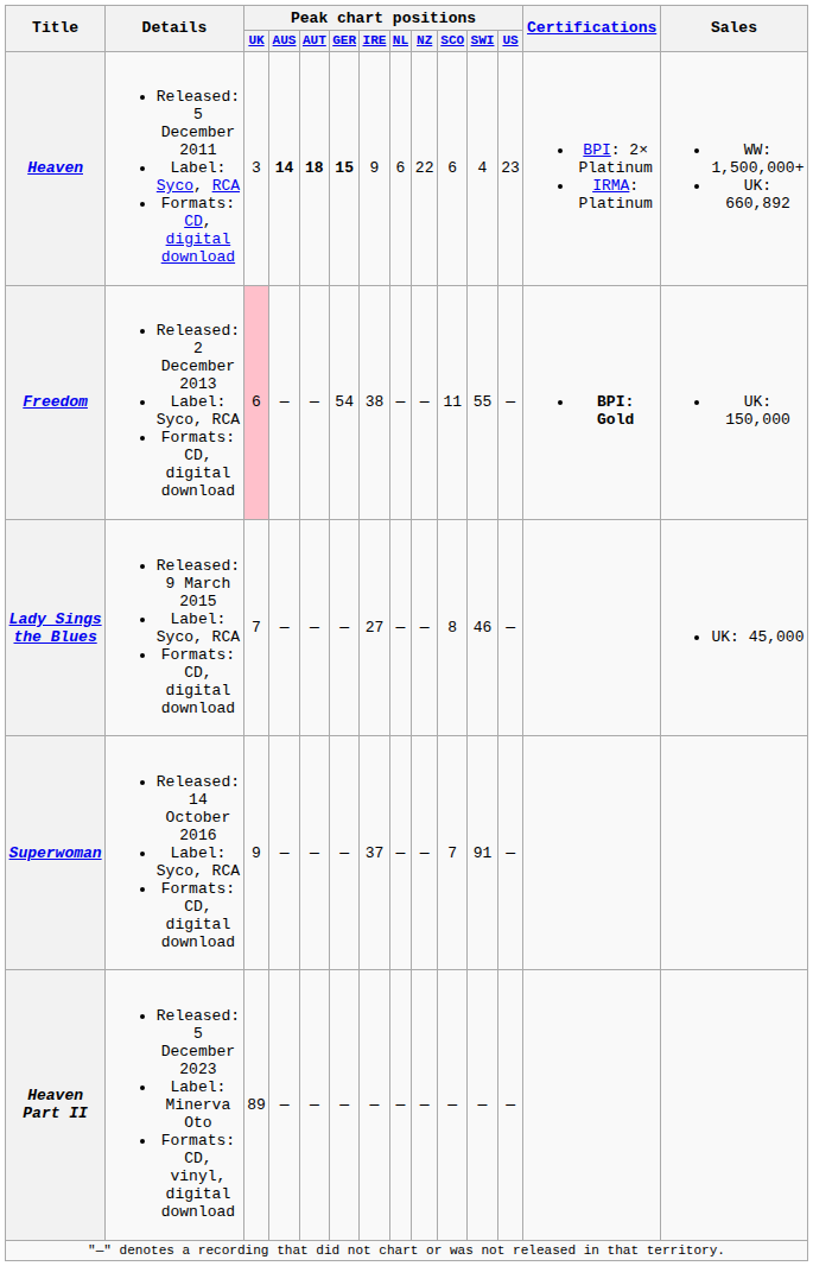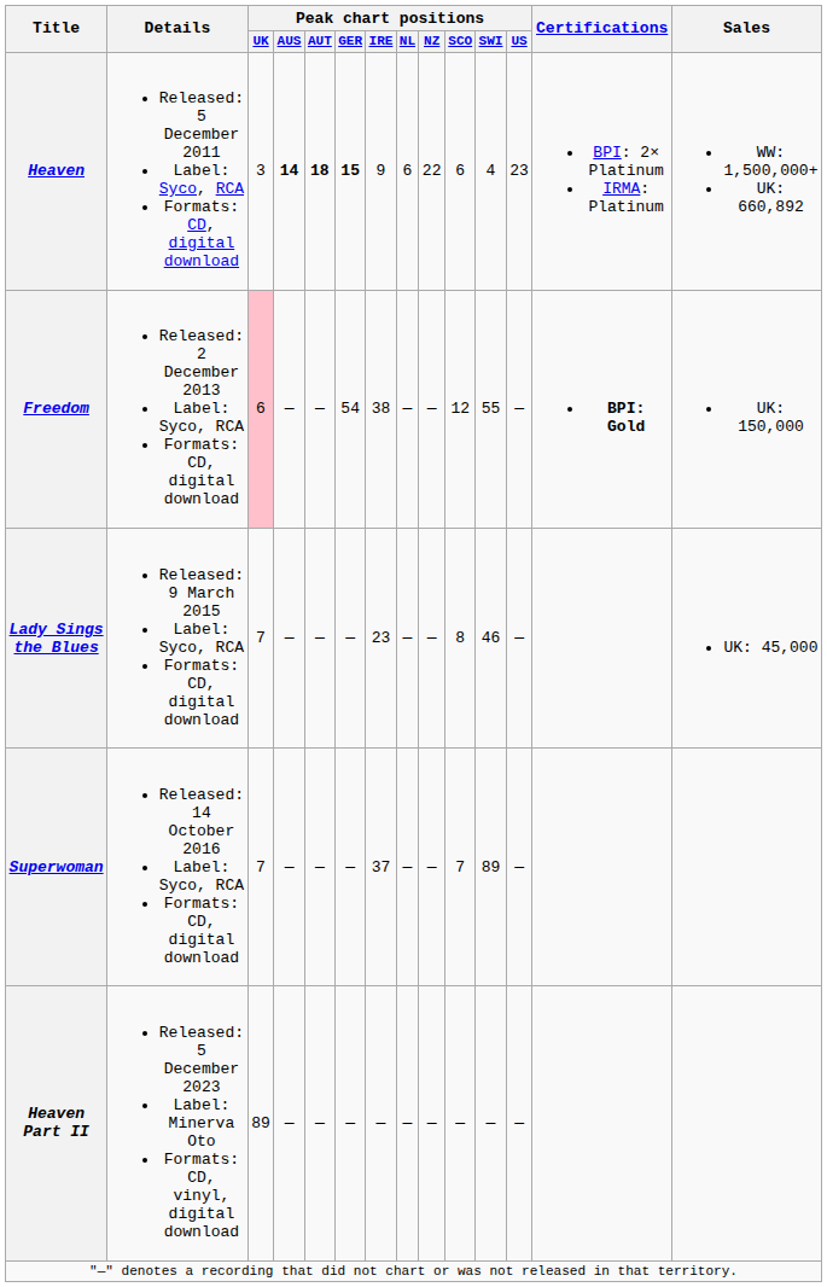Freedom | Peak chart positions / SCO: 11 -> 12
Lady Sings the Blues | Peak chart positions / IRE: 27 -> 23
Superwoman | Peak chart positions / UK: 9 -> 7
Superwoman | Peak chart positions / SWI: 91 -> 89
